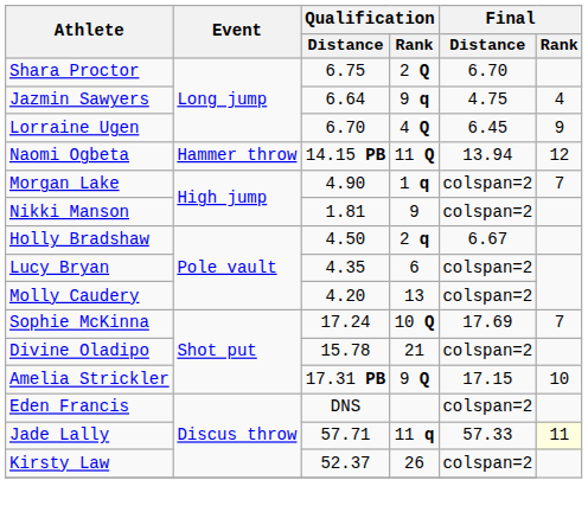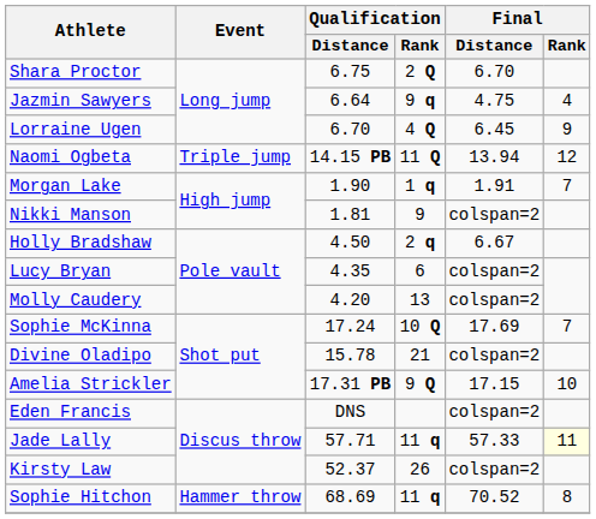Naomi Ogbeta | Event: Hammer throw -> Triple jump
Morgan Lake | Qualification / Distance: 4.90 -> 1.90
Morgan Lake | Final / Distance: colspan=2 -> 1.91
+ row: Sophie Hitchon | Hammer throw | 68.69 | 11 q | 70.52 | 8
